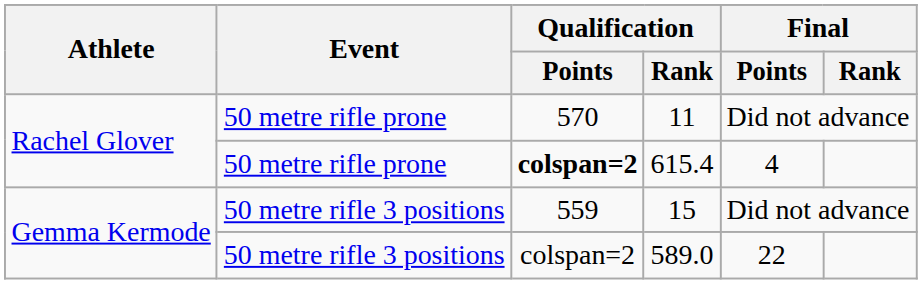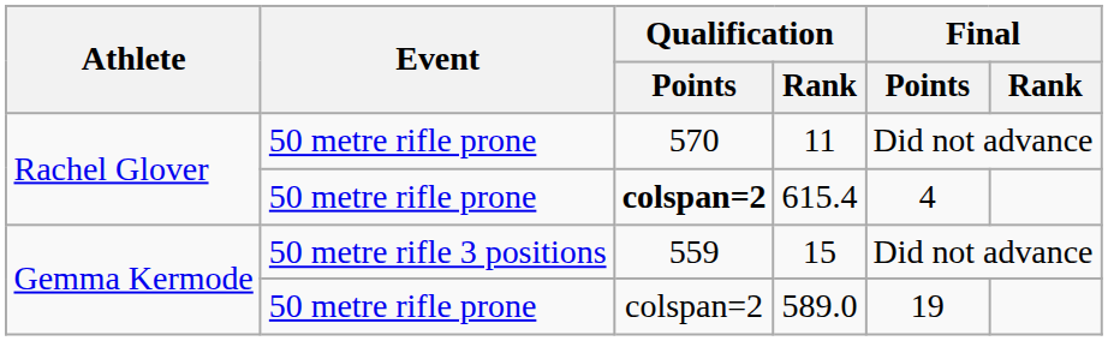589.0 | Event: 50 metre rifle 3 positions -> 50 metre rifle prone
589.0 | Final / Points: 22 -> 19
